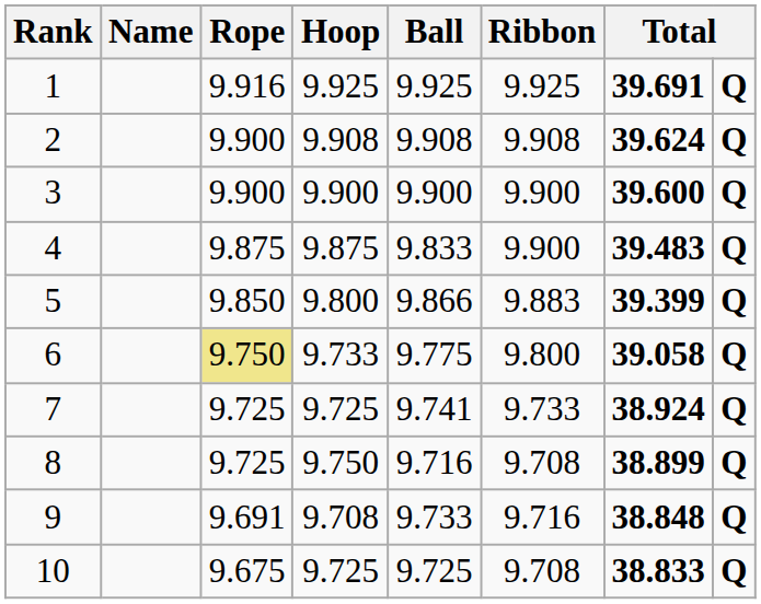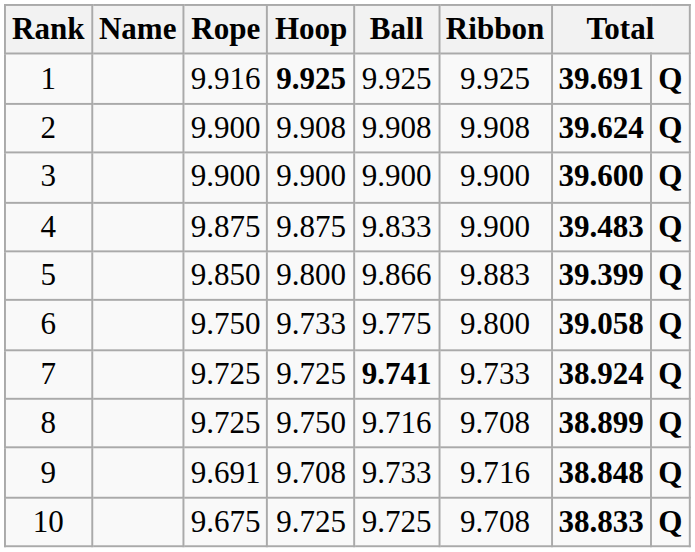1 | Hoop: normal -> bold
6 | Rope: khaki background -> no background
7 | Ball: normal -> bold
